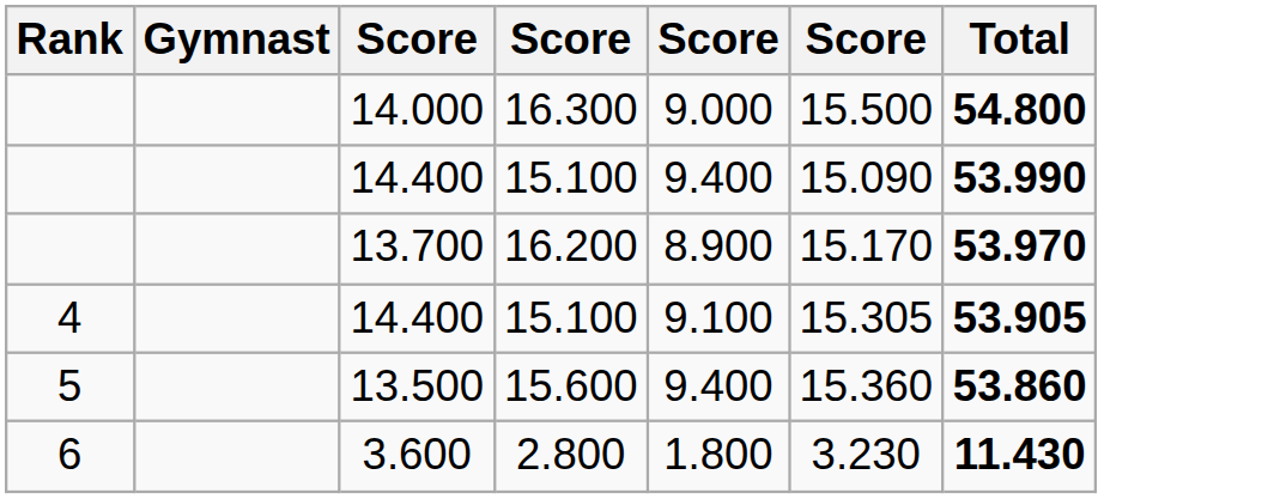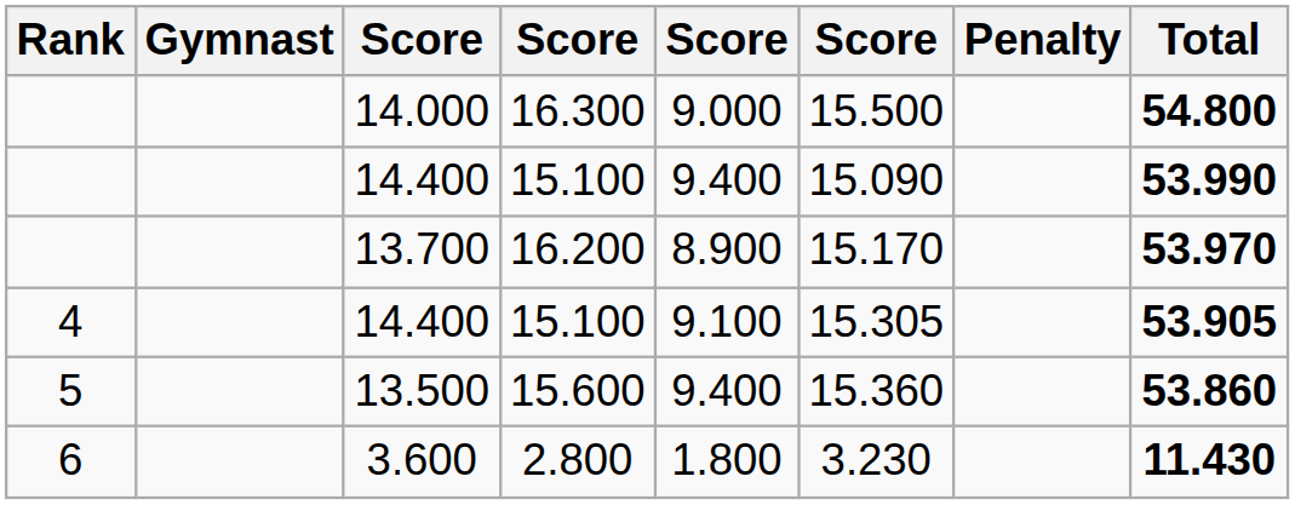+ column: Penalty
